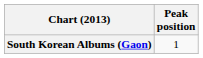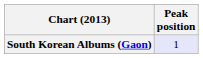South Korean Albums (Gaon) | Peak position: no background -> lavender background
